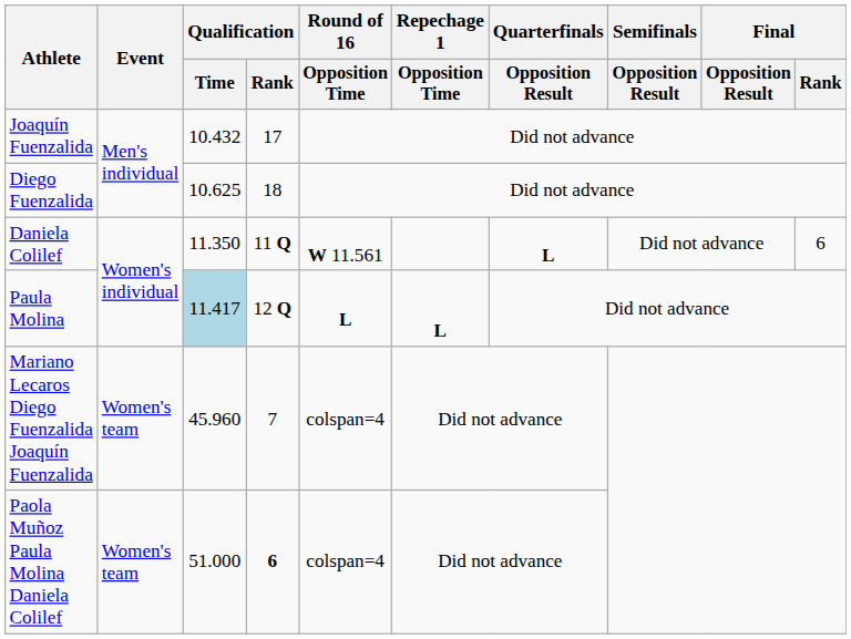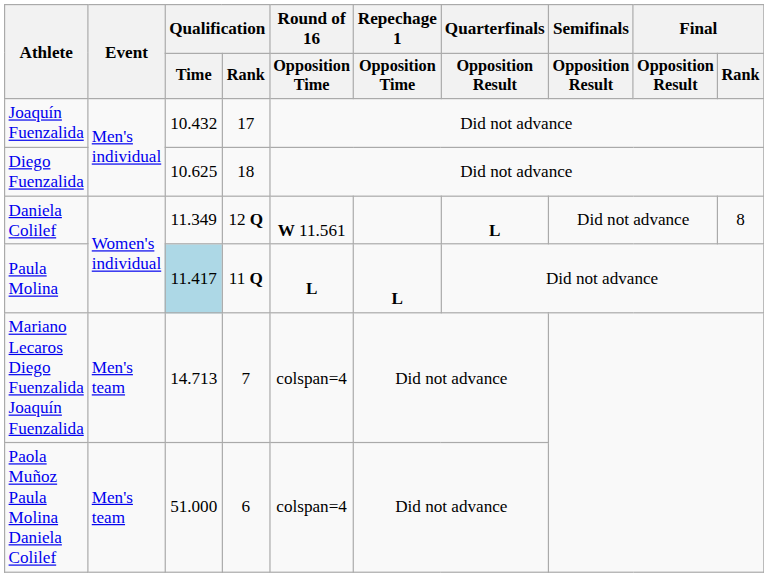Daniela Colilef | Qualification / Time: 11.350 -> 11.349
Daniela Colilef | Qualification / Rank: 11 Q -> 12 Q
Daniela Colilef | Final / Rank: 6 -> 8
Paula Molina | Qualification / Rank: 12 Q -> 11 Q
Mariano Lecaros Diego Fuenzalida Joaquín Fuenzalida | Event: Women's team -> Men's team
Mariano Lecaros Diego Fuenzalida Joaquín Fuenzalida | Qualification / Time: 45.960 -> 14.713
Paola Muñoz Paula Molina Daniela Colilef | Event: Women's team -> Men's team
Paola Muñoz Paula Molina Daniela Colilef | Qualification / Rank: bold -> normal
